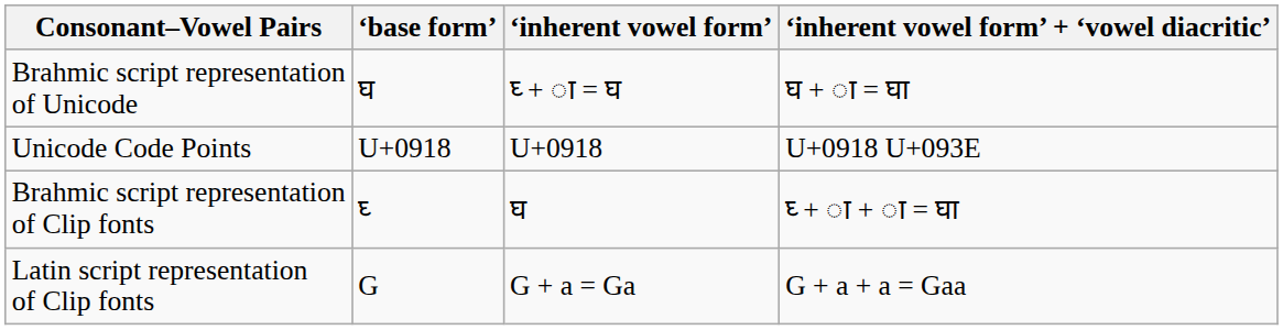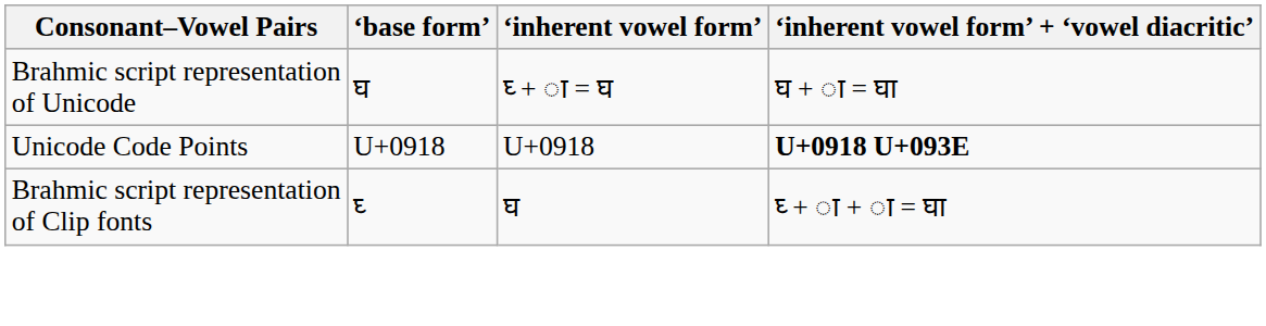Unicode Code Points | ‘inherent vowel form’ + ‘vowel diacritic’: normal -> bold
- row: Latin script representation of Clip fonts | G | G + a = Ga | G + a + a = Gaa
